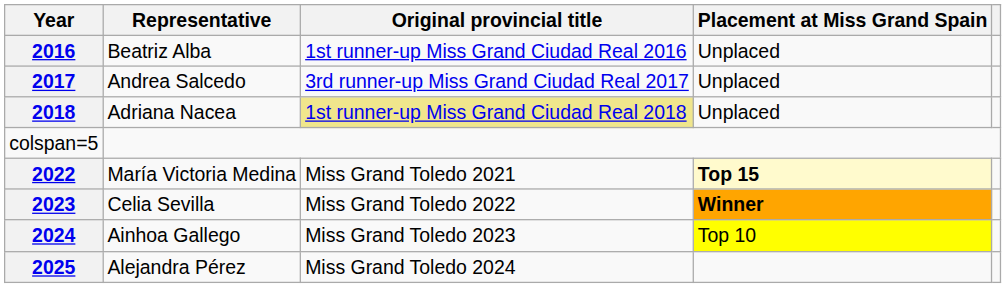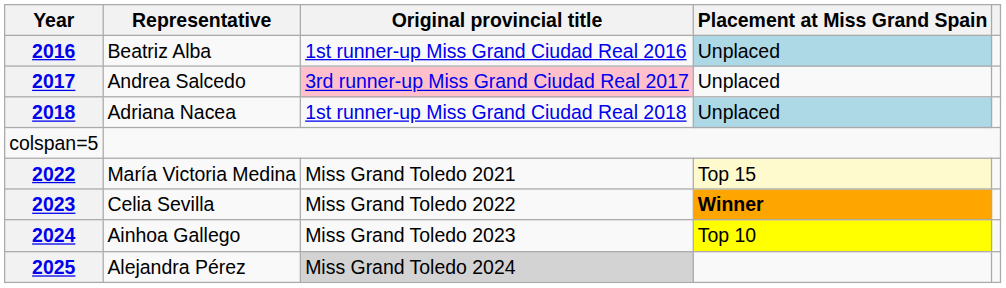Beatriz Alba | Placement at Miss Grand Spain: no background -> lightblue background
Andrea Salcedo | Original provincial title: no background -> pink background
Adriana Nacea | Original provincial title: khaki background -> no background
Adriana Nacea | Placement at Miss Grand Spain: no background -> lightblue background
María Victoria Medina | Placement at Miss Grand Spain: bold -> normal
Alejandra Pérez | Original provincial title: no background -> lightgrey background
